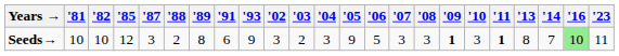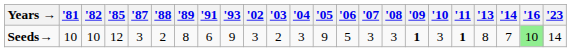Seeds→ | '23: 11 -> 14
